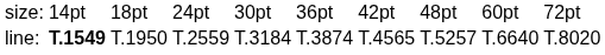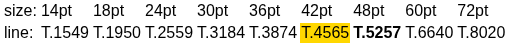line: | column 2: bold -> normal
line: | column 7: no background -> gold background
line: | column 8: normal -> bold
